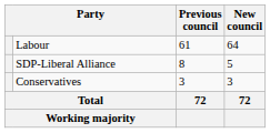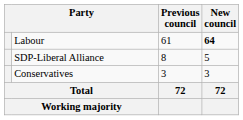Labour | New council: normal -> bold
